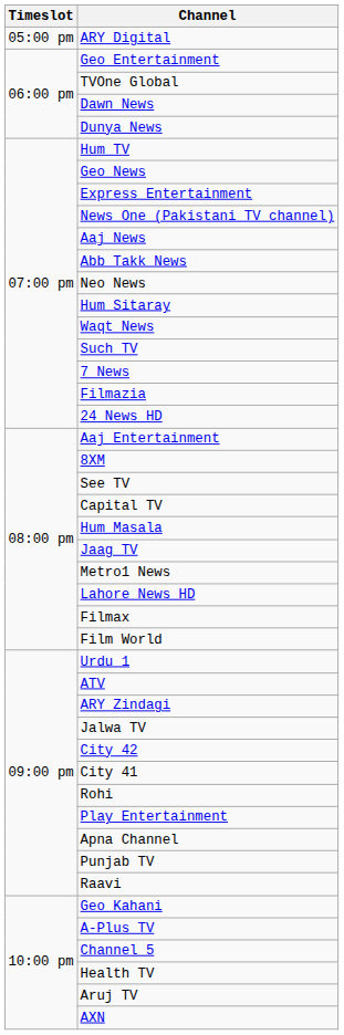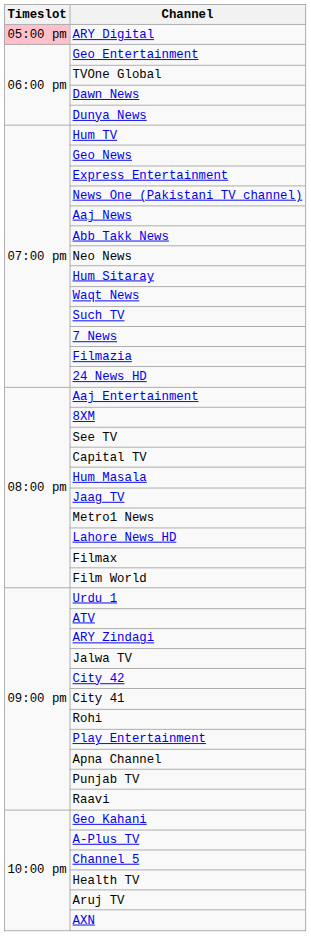ARY Digital | Timeslot: no background -> pink background
